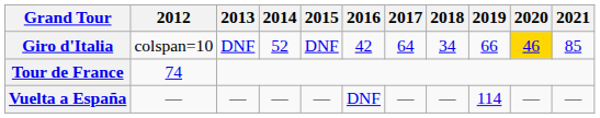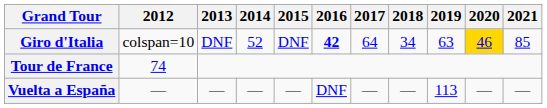Giro d'Italia | 2016: normal -> bold
Giro d'Italia | 2019: 66 -> 63
Vuelta a España | 2019: 114 -> 113
